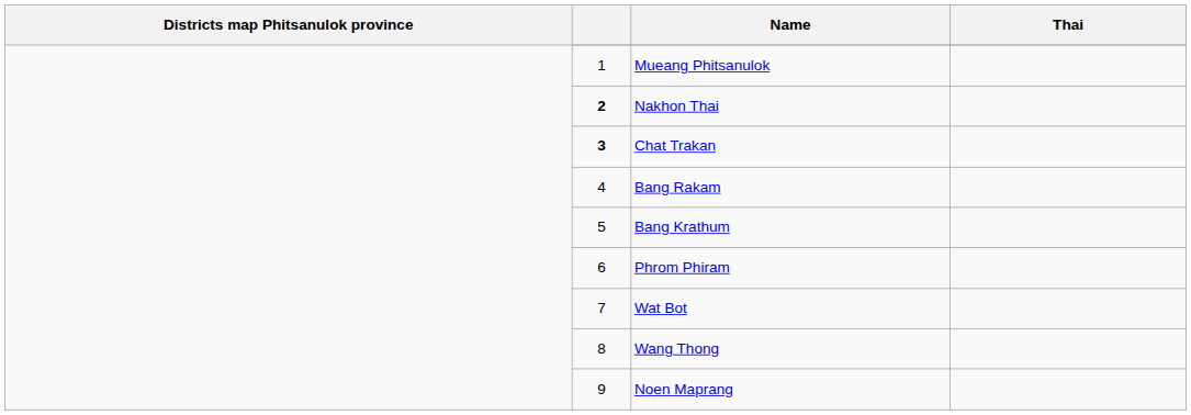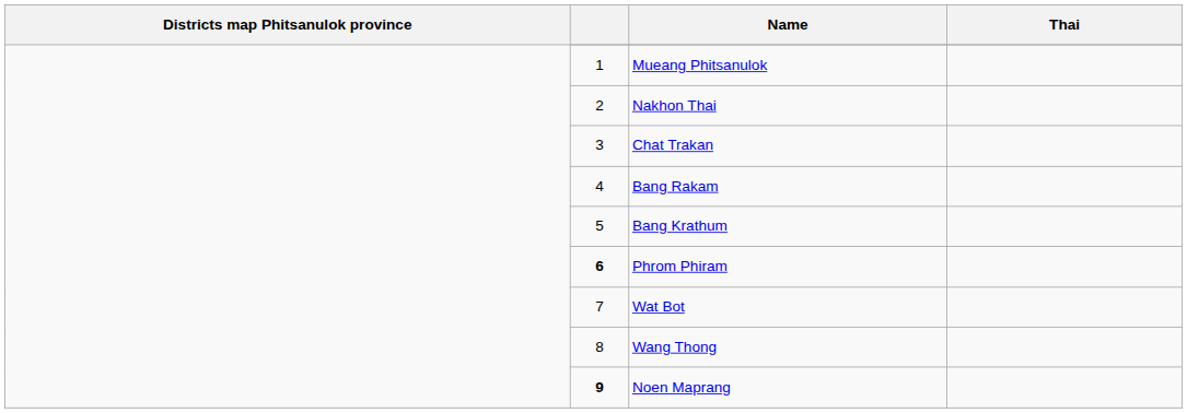Nakhon Thai | column 2: bold -> normal
Chat Trakan | column 2: bold -> normal
Phrom Phiram | column 2: normal -> bold
Noen Maprang | column 2: normal -> bold
